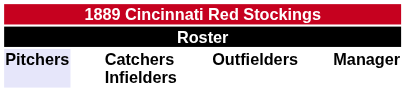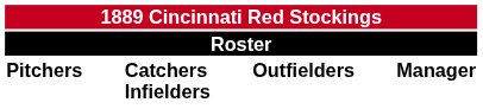Pitchers | column 1: lavender background -> no background
